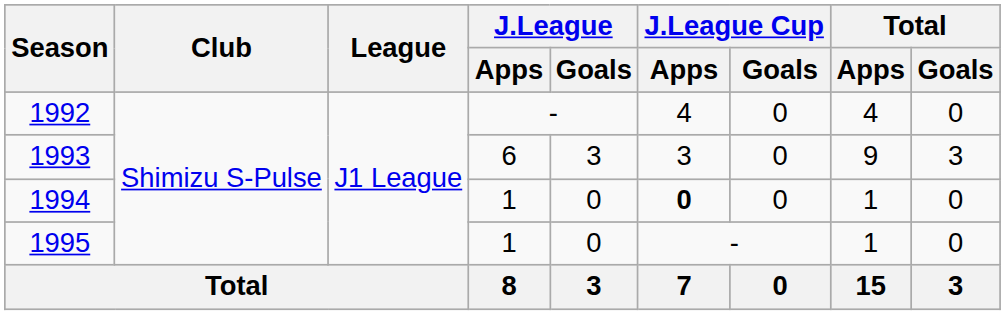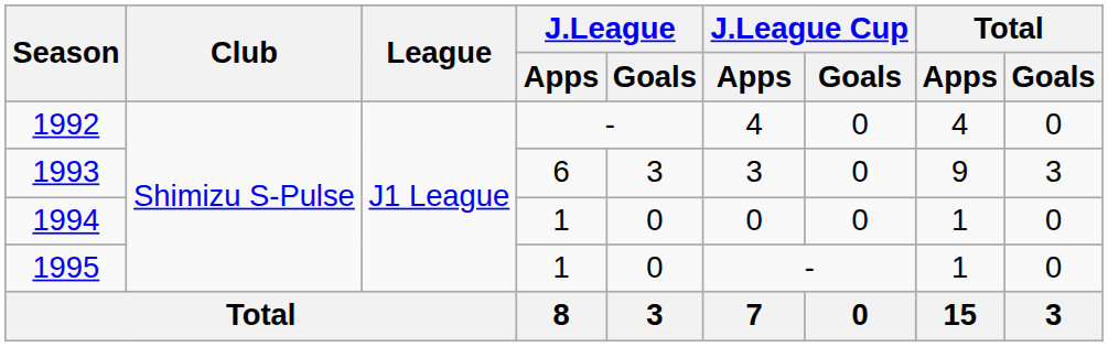1994 | J.League Cup / Apps: bold -> normal
